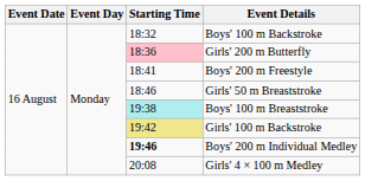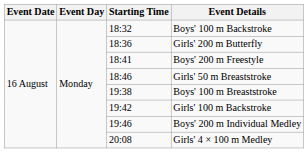Girls' 200 m Butterfly | Starting Time: pink background -> no background
Boys' 100 m Breaststroke | Starting Time: paleturquoise background -> no background
Girls' 100 m Backstroke | Starting Time: khaki background -> no background
Boys' 200 m Individual Medley | Starting Time: bold -> normal
